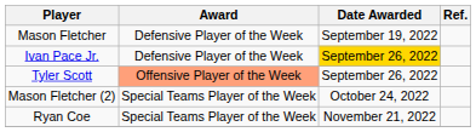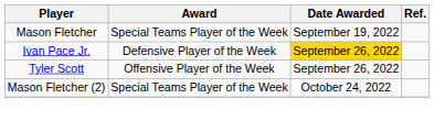Mason Fletcher | Award: Defensive Player of the Week -> Special Teams Player of the Week
Tyler Scott | Award: lightsalmon background -> no background
- row: Ryan Coe | Special Teams Player of the Week | November 21, 2022
